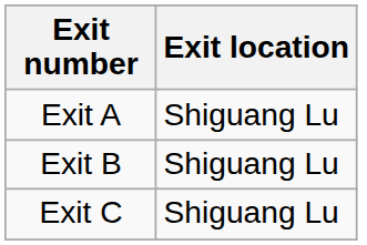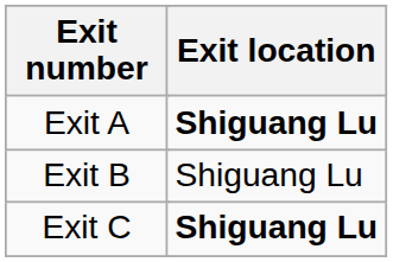Exit A | Exit location: normal -> bold
Exit C | Exit location: normal -> bold
